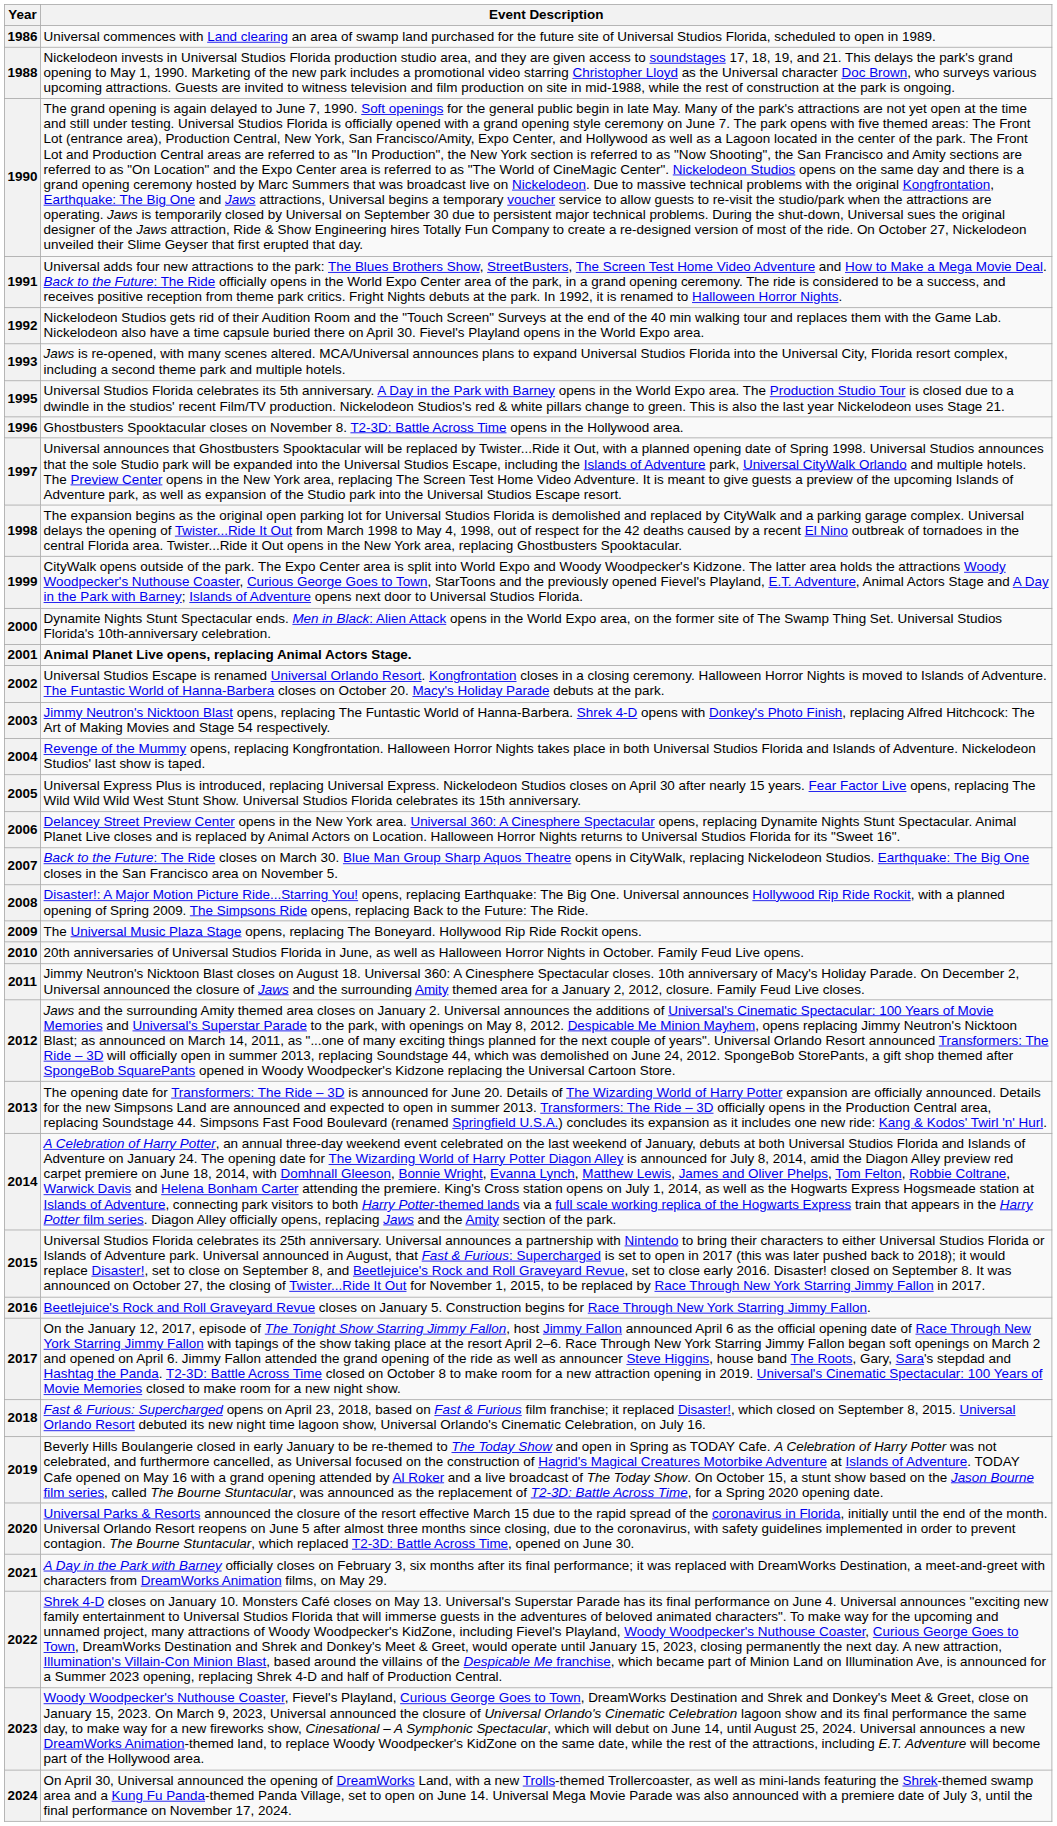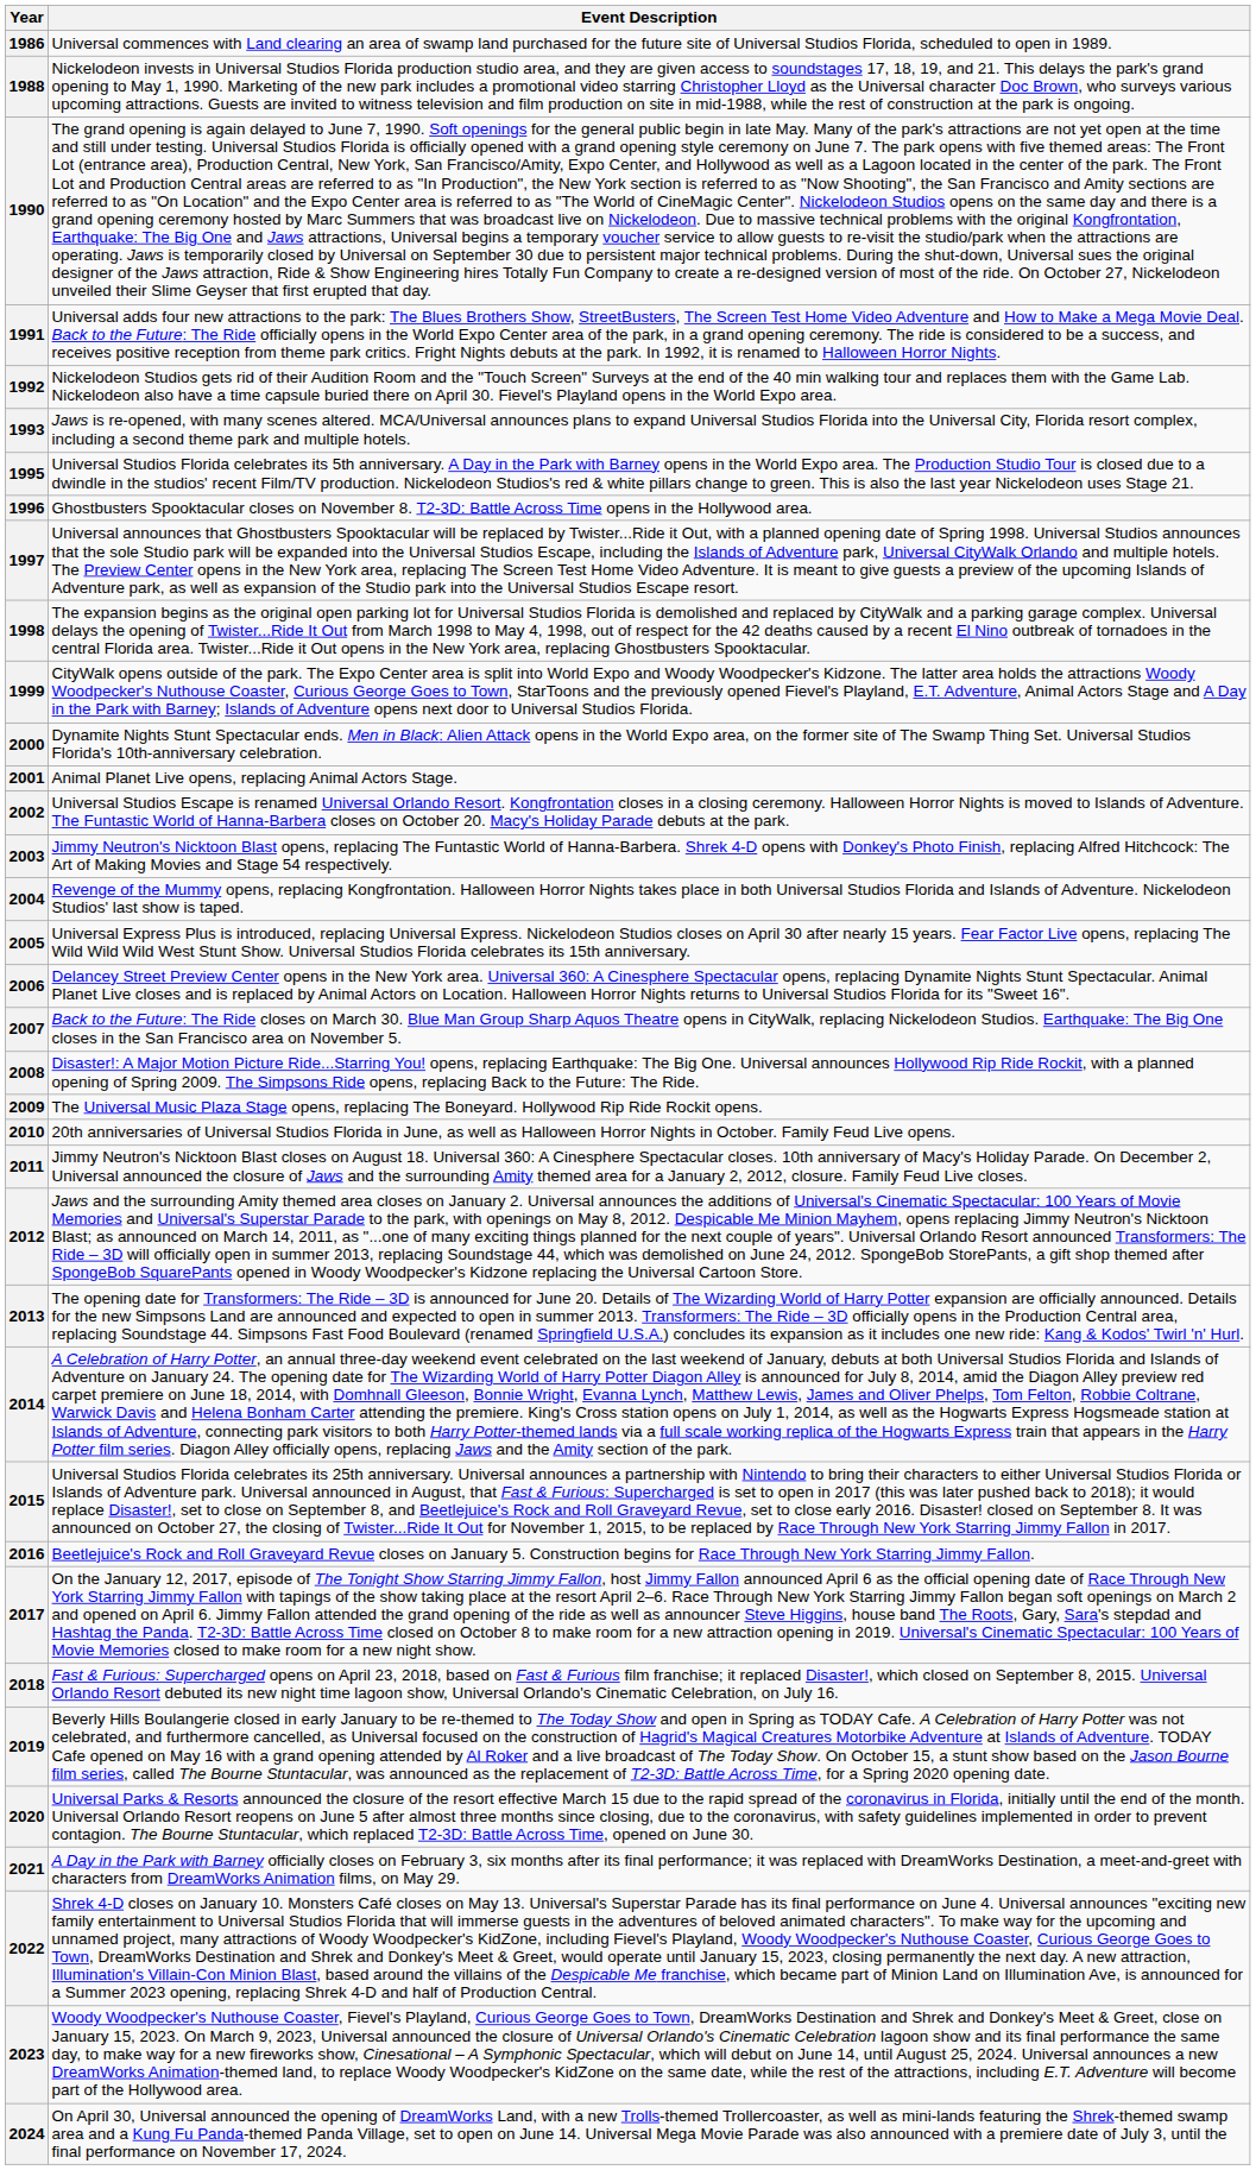2001 | Event Description: bold -> normal
